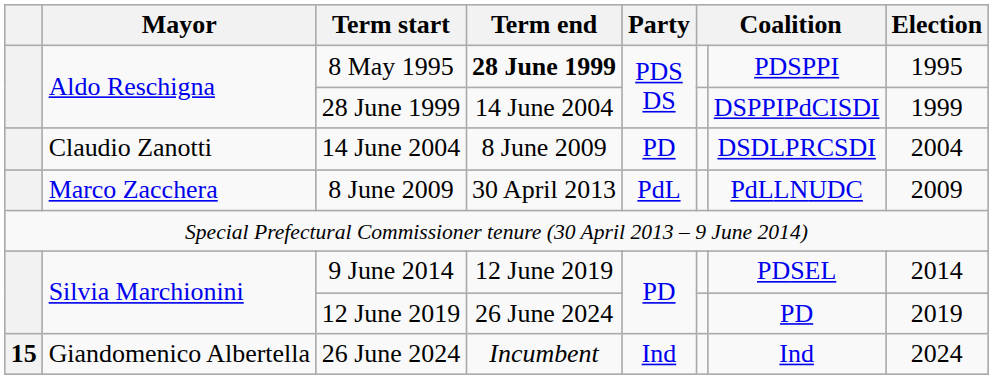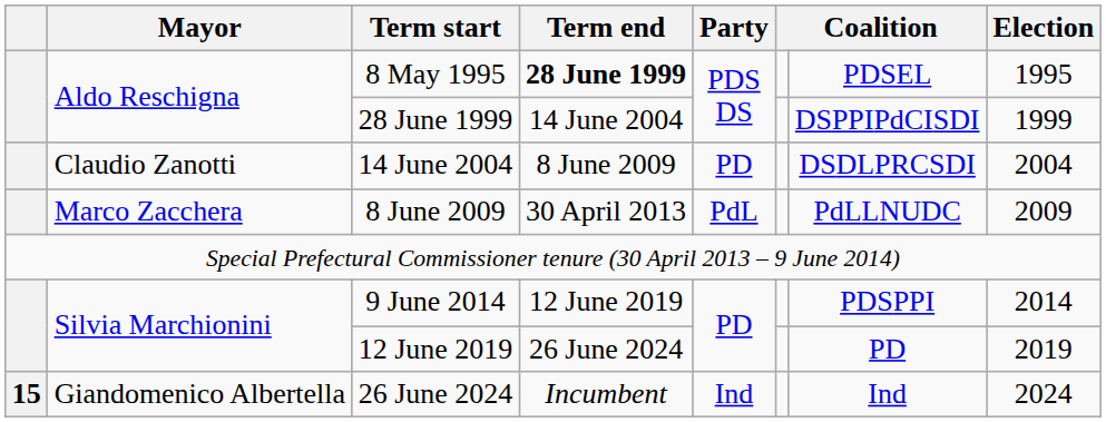8 May 1995 | column 7: PDSPPI -> PDSEL
9 June 2014 | column 7: PDSEL -> PDSPPI
